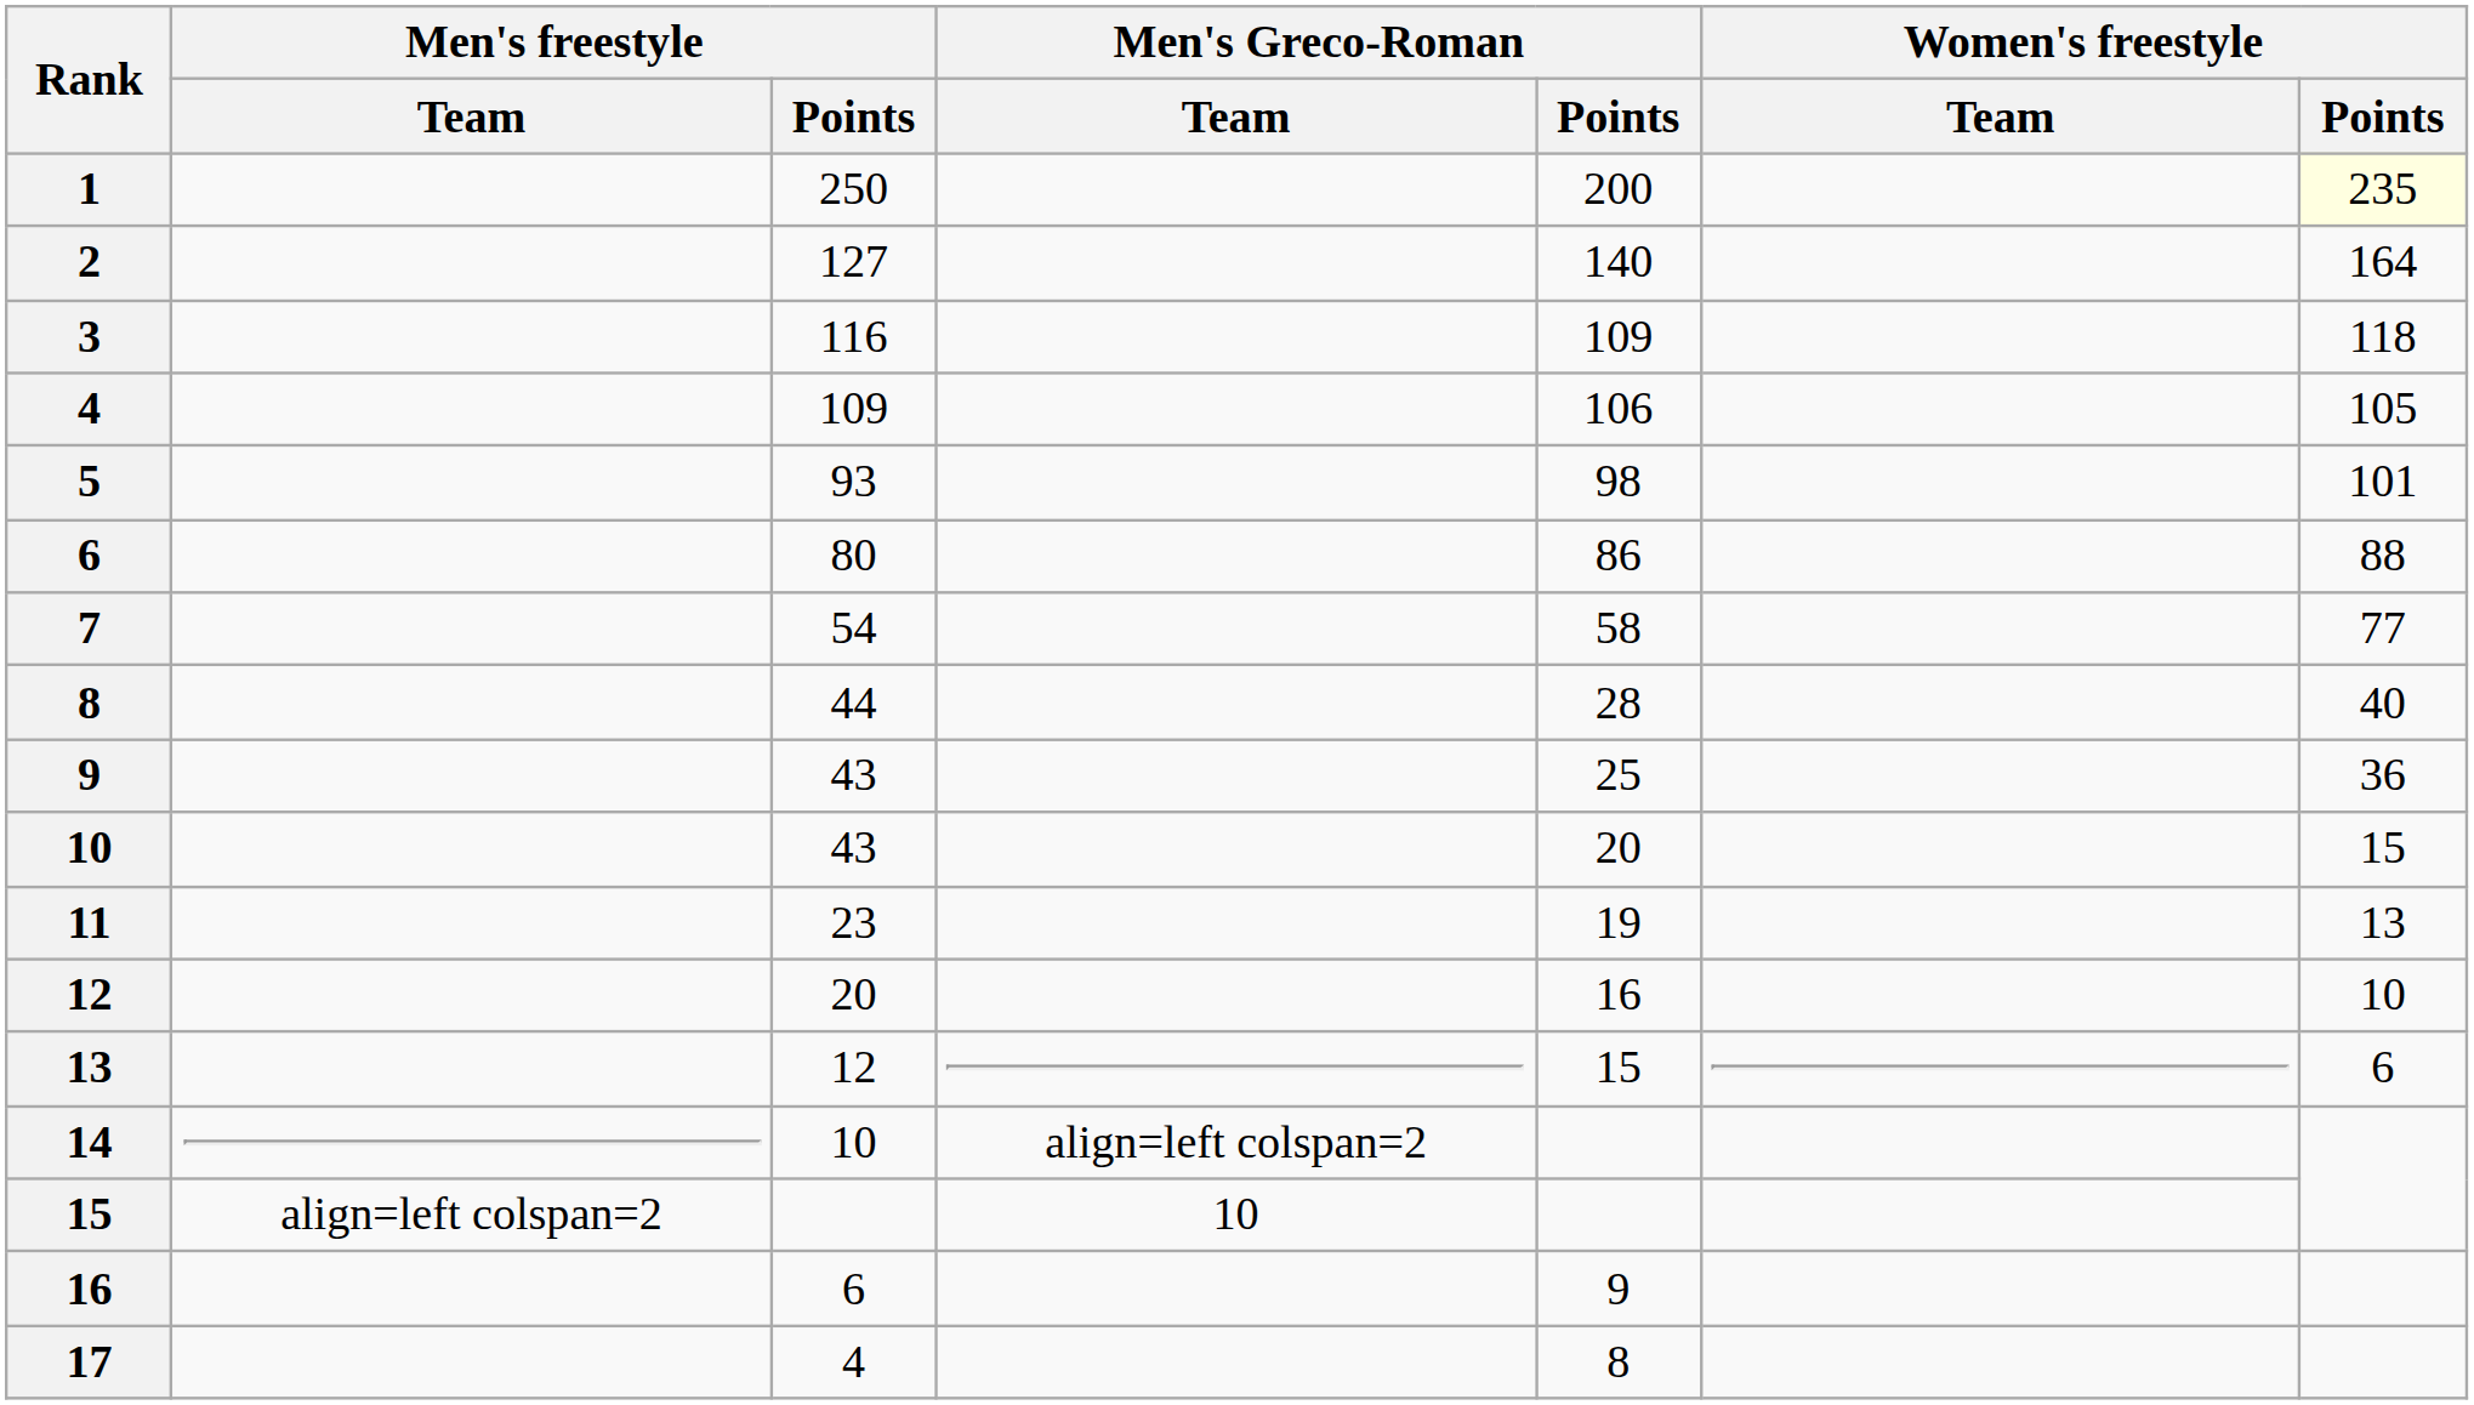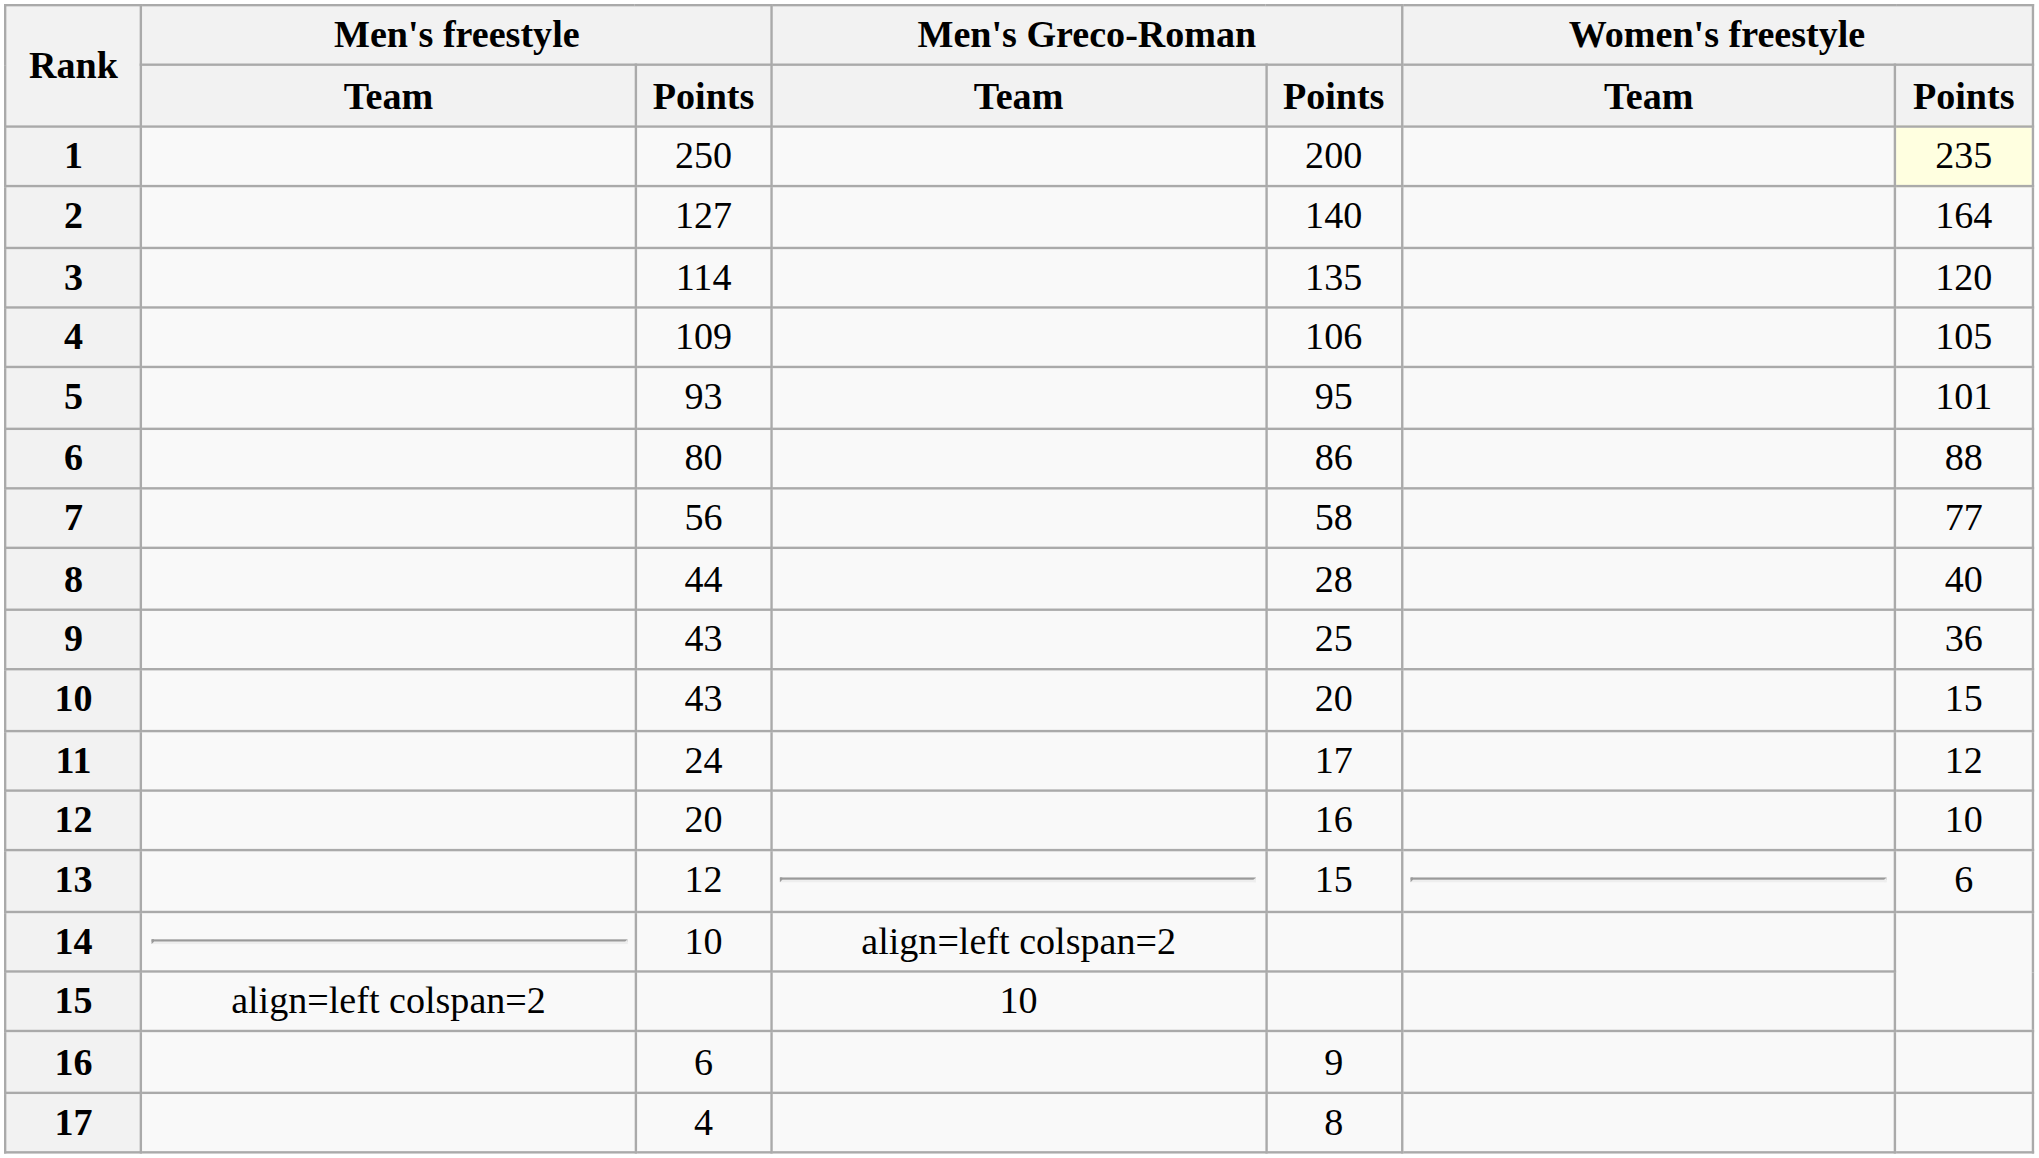3 | Men's freestyle / Points: 116 -> 114
3 | Men's Greco-Roman / Points: 109 -> 135
3 | Women's freestyle / Points: 118 -> 120
5 | Men's Greco-Roman / Points: 98 -> 95
7 | Men's freestyle / Points: 54 -> 56
11 | Men's freestyle / Points: 23 -> 24
11 | Men's Greco-Roman / Points: 19 -> 17
11 | Women's freestyle / Points: 13 -> 12
